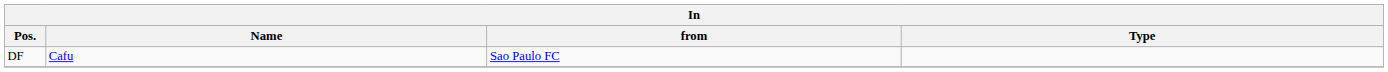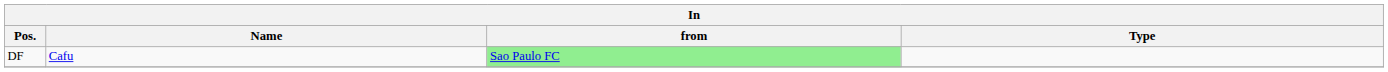DF | from: no background -> lightgreen background
